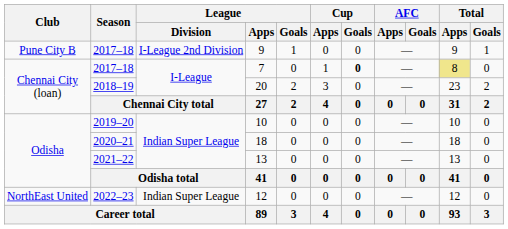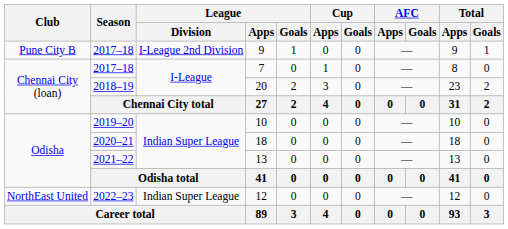7 | Cup / Goals: bold -> normal
7 | Total / Apps: khaki background -> no background
